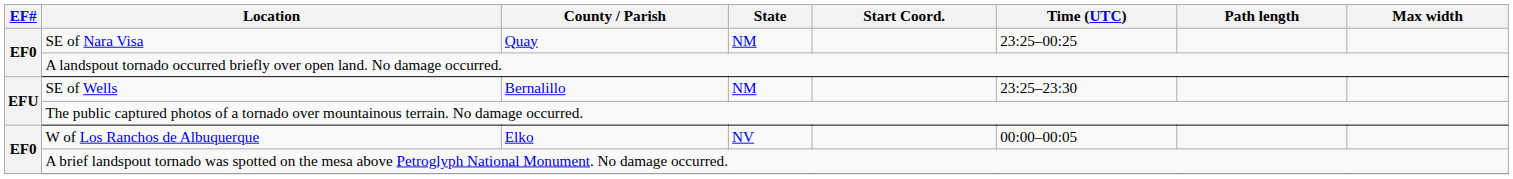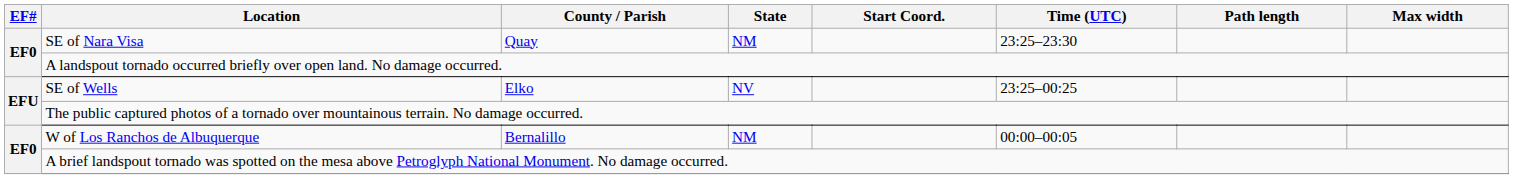SE of Nara Visa | Time (UTC): 23:25–00:25 -> 23:25–23:30
SE of Wells | County / Parish: Bernalillo -> Elko
SE of Wells | State: NM -> NV
SE of Wells | Time (UTC): 23:25–23:30 -> 23:25–00:25
W of Los Ranchos de Albuquerque | County / Parish: Elko -> Bernalillo
W of Los Ranchos de Albuquerque | State: NV -> NM
